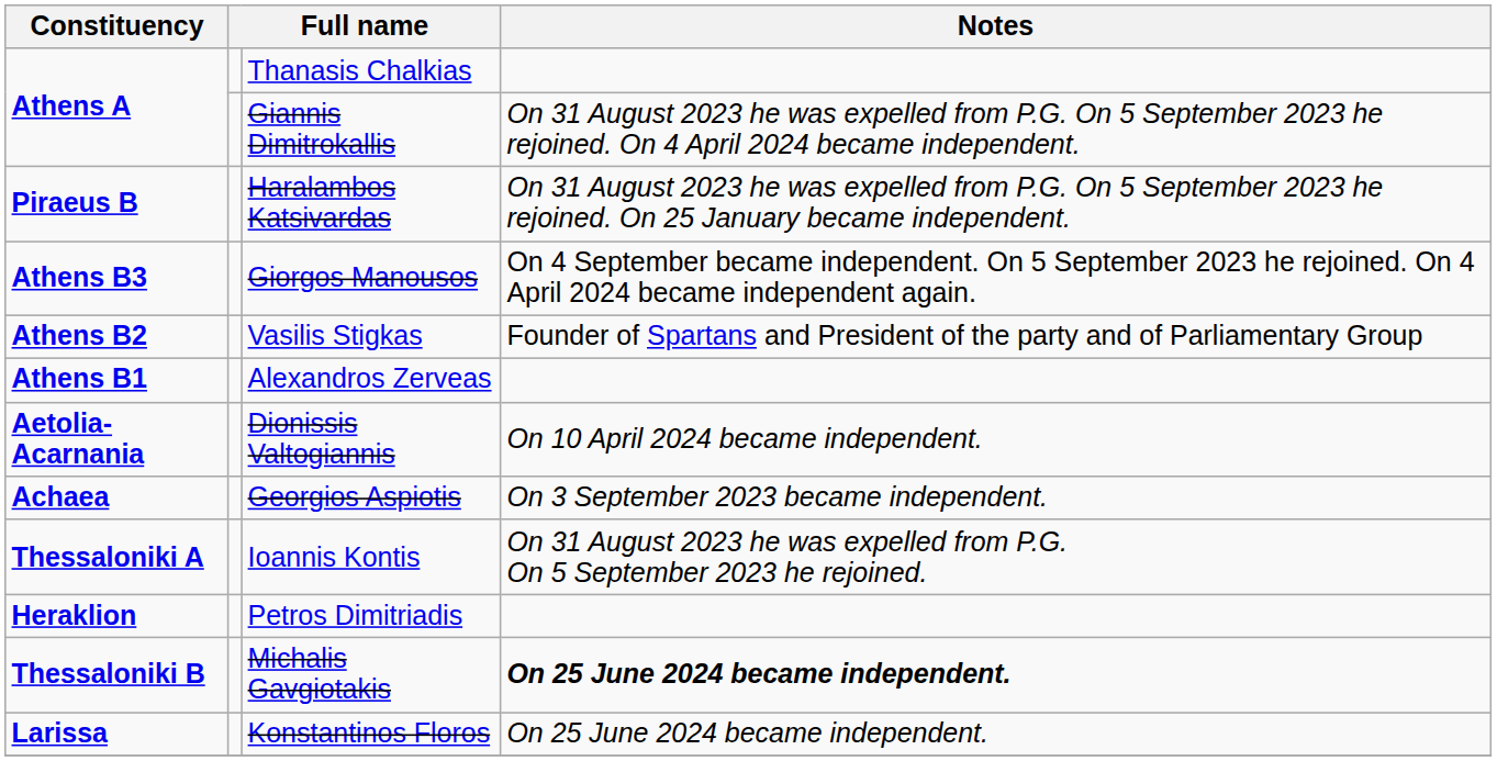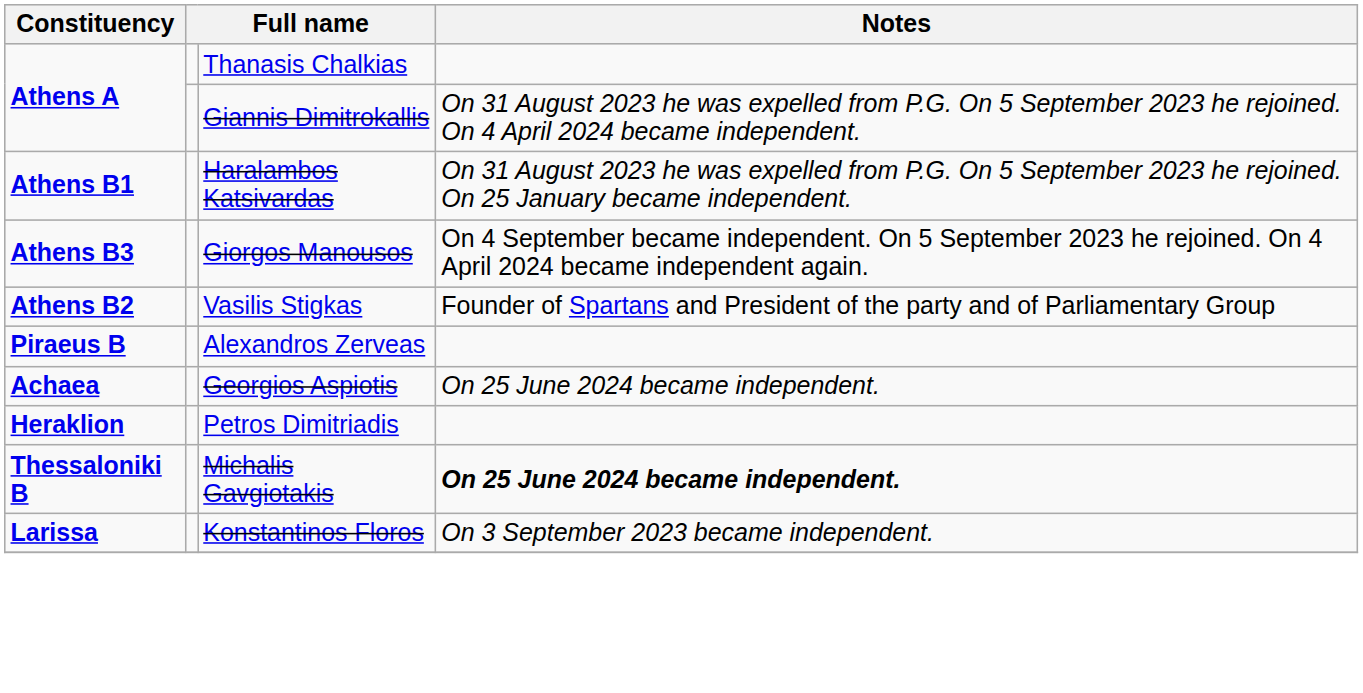Haralambos Katsivardas | Constituency: Piraeus B -> Athens B1
Alexandros Zerveas | Constituency: Athens B1 -> Piraeus B
- row: Aetolia-Acarnania | Dionissis Valtogiannis | On 10 April 2024 became independent.
Georgios Aspiotis | Notes: On 3 September 2023 became independent. -> On 25 June 2024 became independent.
- row: Thessaloniki A | Ioannis Kontis | On 31 August 2023 he was expelled from P.G. On 5 September 2023 he rejoined.
Konstantinos Floros | Notes: On 25 June 2024 became independent. -> On 3 September 2023 became independent.
